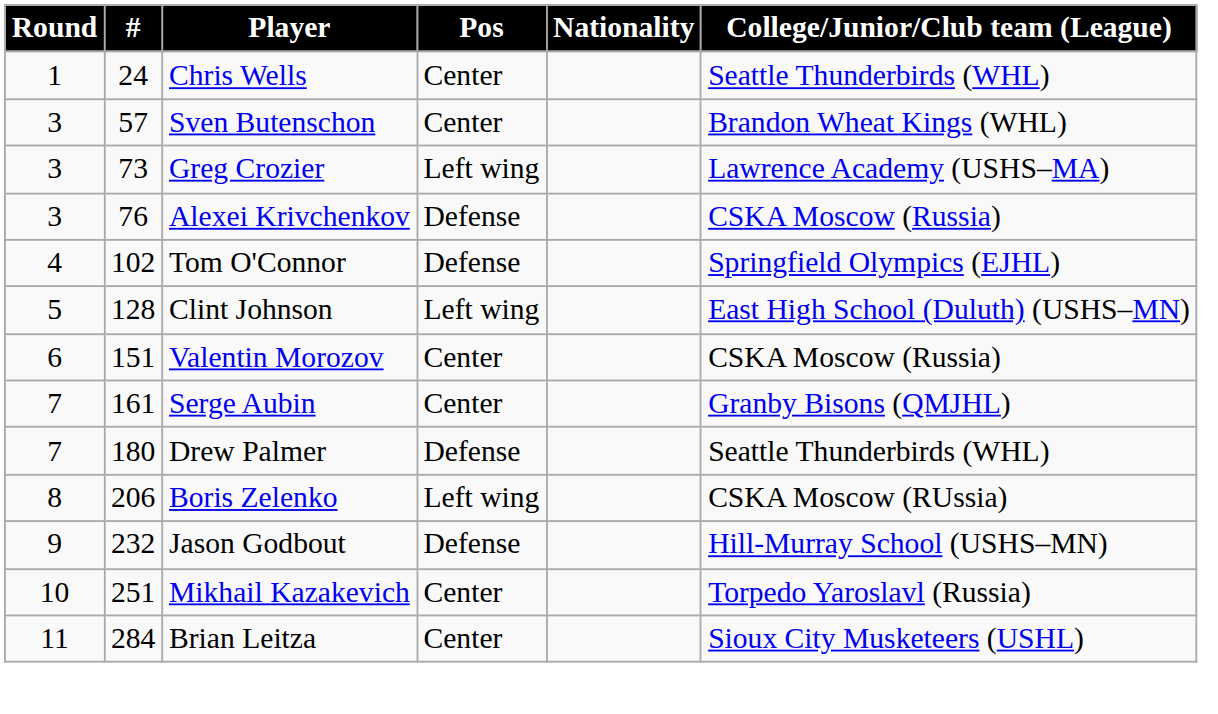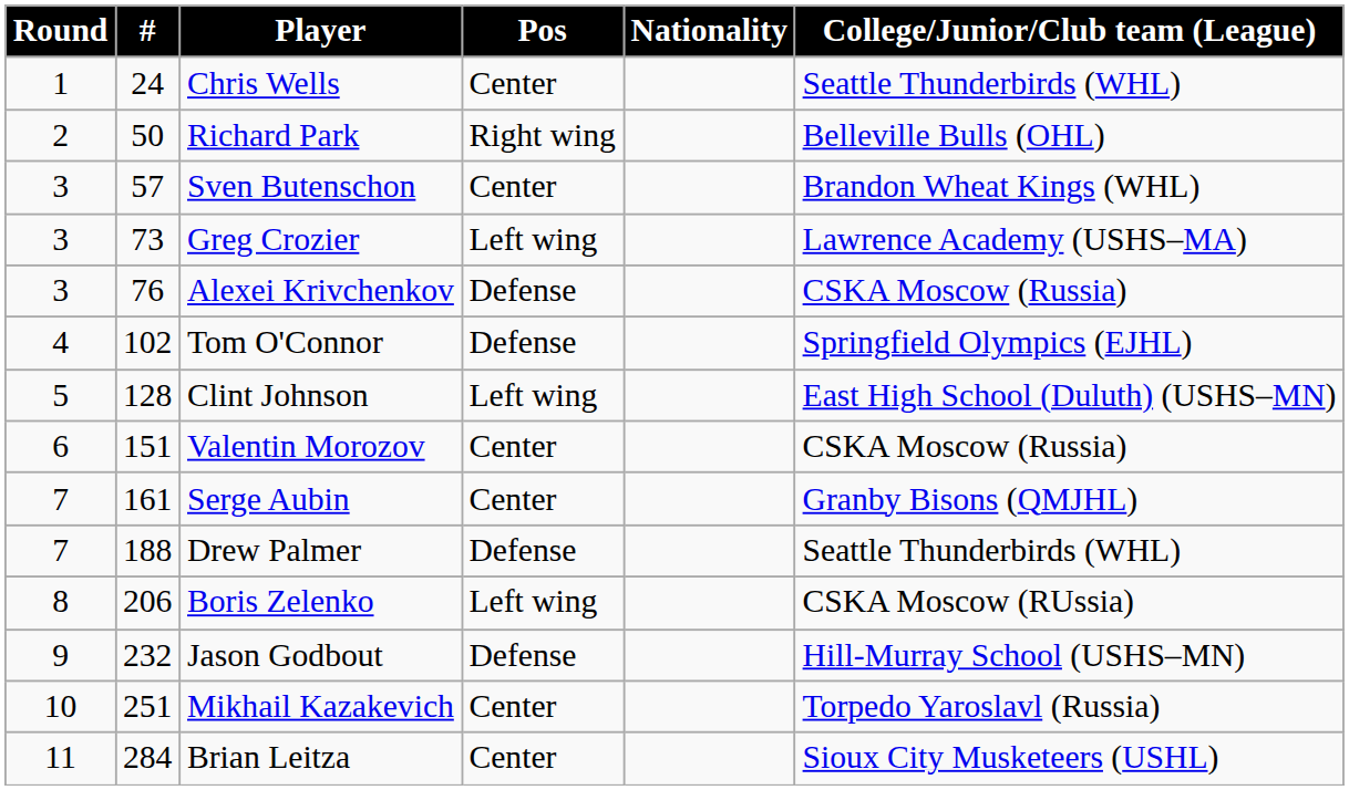+ row: 2 | 50 | Richard Park | Right wing | Belleville Bulls (OHL)
Drew Palmer | #: 180 -> 188
